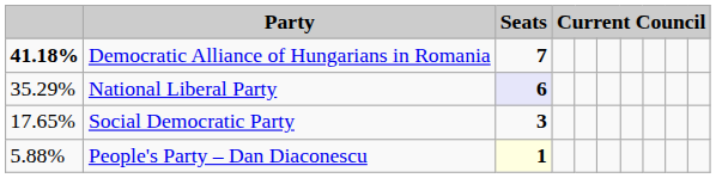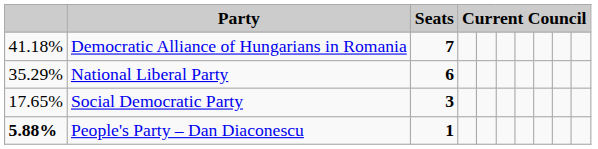Democratic Alliance of Hungarians in Romania | column 1: bold -> normal
National Liberal Party | Seats: lavender background -> no background
People's Party – Dan Diaconescu | column 1: normal -> bold
People's Party – Dan Diaconescu | Seats: lightyellow background -> no background
